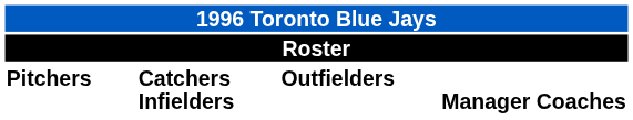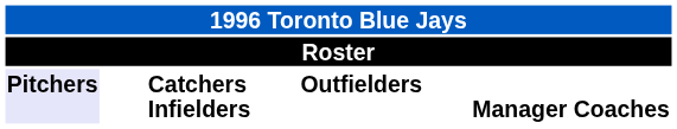Pitchers | column 1: no background -> lavender background
